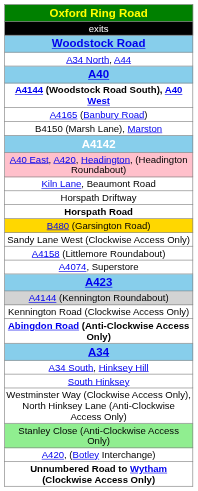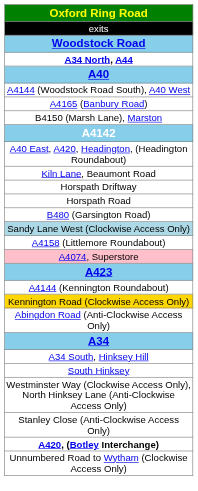A34 North, A44 | column 1: normal -> bold
A4144 (Woodstock Road South), A40 West | column 1: bold -> normal
A40 East, A420, Headington, (Headington Roundabout) | column 1: pink background -> no background
Horspath Road | column 1: bold -> normal
B480 (Garsington Road) | column 1: gold background -> no background
Sandy Lane West (Clockwise Access Only) | column 1: no background -> lightblue background
A4074, Superstore | column 1: no background -> pink background
A4144 (Kennington Roundabout) | column 1: lightgrey background -> no background
Kennington Road (Clockwise Access Only) | column 1: no background -> gold background
Abingdon Road (Anti-Clockwise Access Only) | column 1: bold -> normal
Stanley Close (Anti-Clockwise Access Only) | column 1: lightgreen background -> no background
A420, (Botley Interchange) | column 1: normal -> bold
Unnumbered Road to Wytham (Clockwise Access Only) | column 1: bold -> normal
